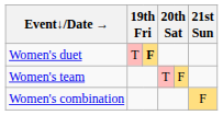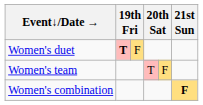Women's duet | column 2: normal -> bold
Women's duet | column 3: bold -> normal
Women's combination | 21st Sun: normal -> bold
